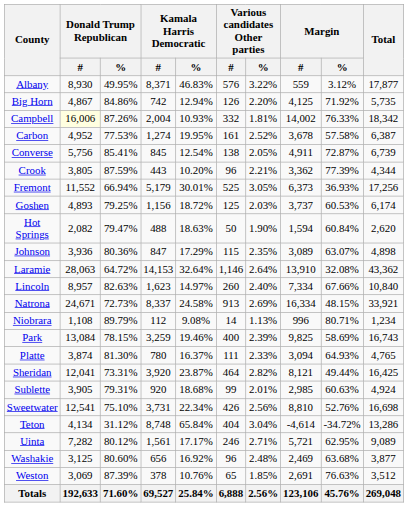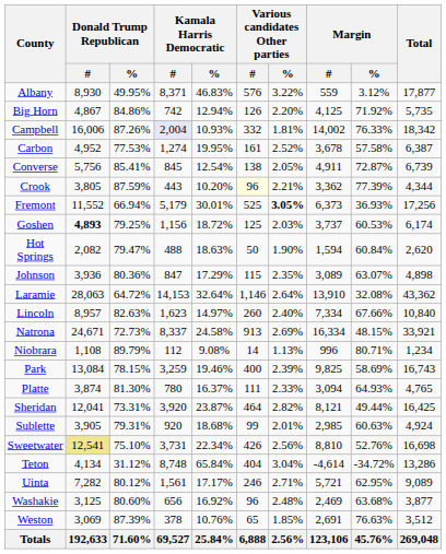Campbell | Donald Trump Republican / #: lightyellow background -> no background
Campbell | Kamala Harris Democratic / #: no background -> lavender background
Crook | Various candidates Other parties / #: no background -> lightyellow background
Fremont | Various candidates Other parties / %: normal -> bold
Goshen | Donald Trump Republican / #: normal -> bold
Sweetwater | Donald Trump Republican / #: no background -> khaki background
